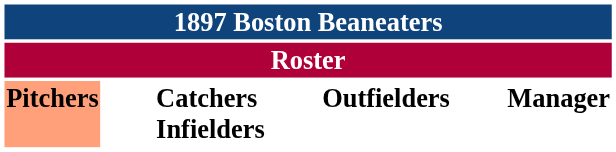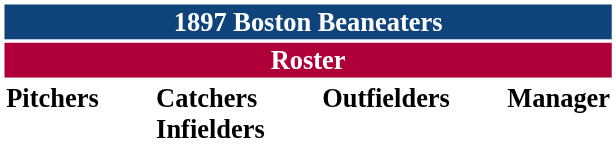Pitchers | column 1: lightsalmon background -> no background
